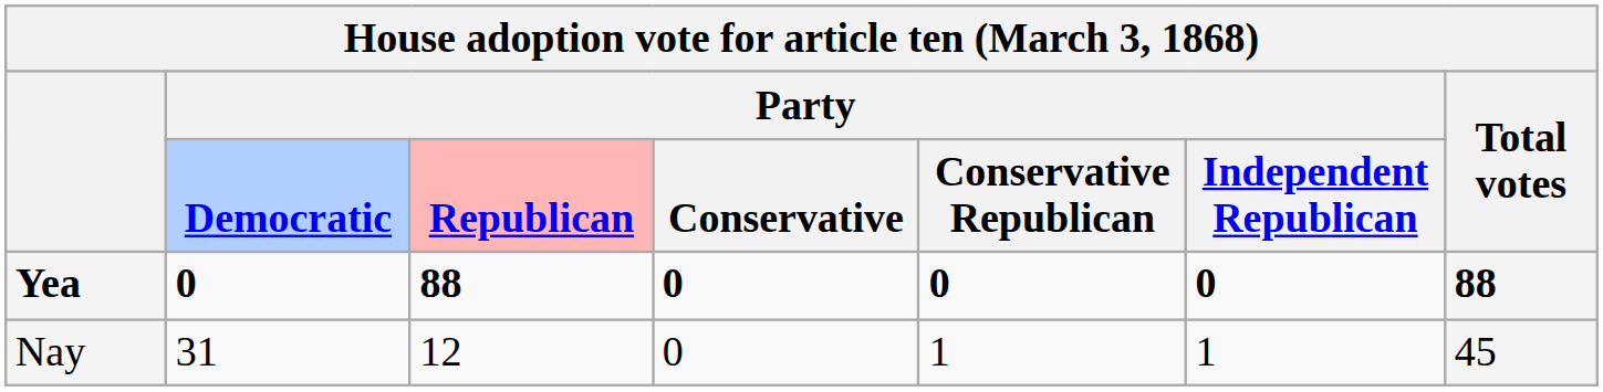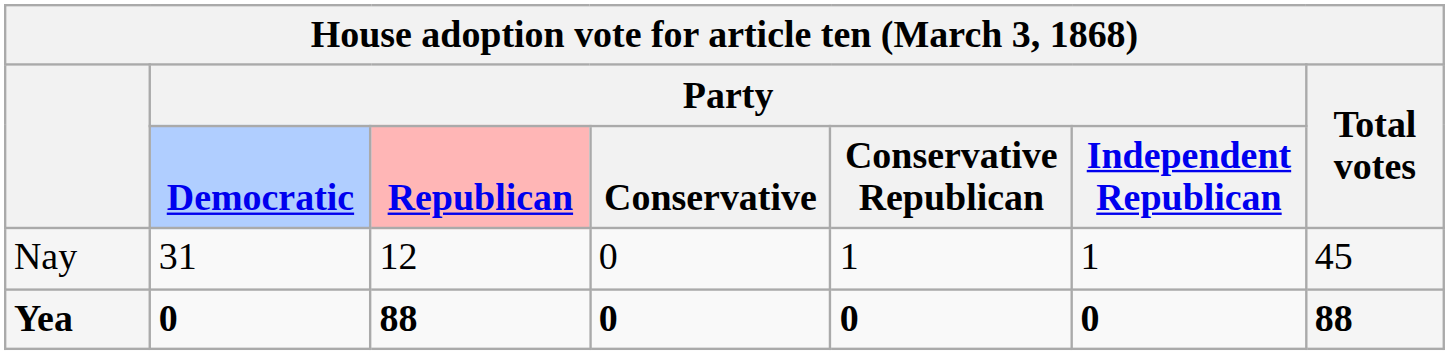rows swapped: Yea <-> Nay
